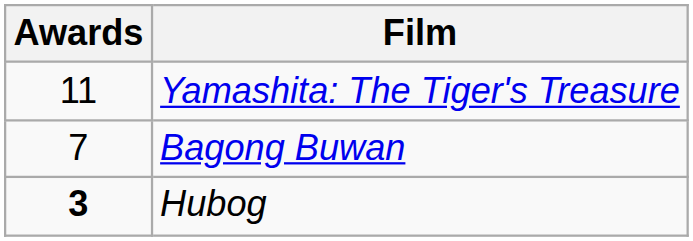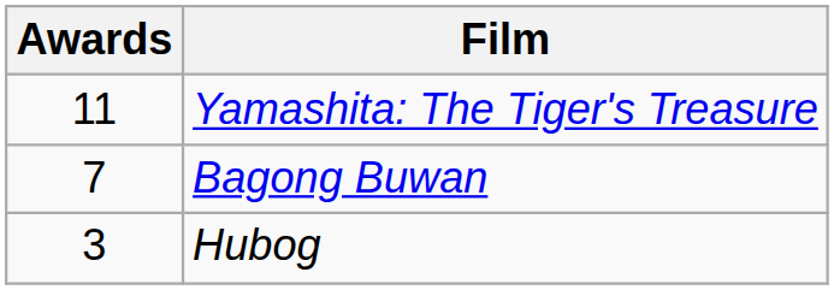Hubog | Awards: bold -> normal
